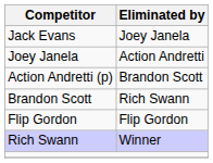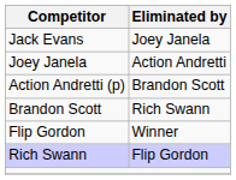row 6 | Eliminated by: Flip Gordon -> Winner
row 7 | Eliminated by: Winner -> Flip Gordon
